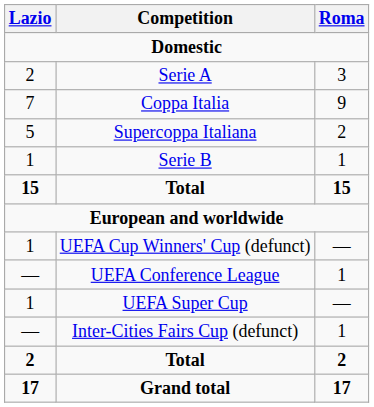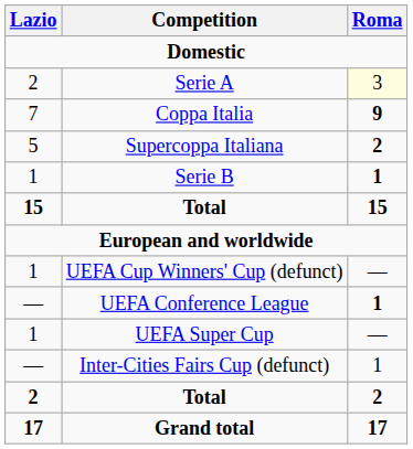Serie A | Roma: no background -> lightyellow background
Coppa Italia | Roma: normal -> bold
Supercoppa Italiana | Roma: normal -> bold
Serie B | Roma: normal -> bold
UEFA Conference League | Roma: normal -> bold
